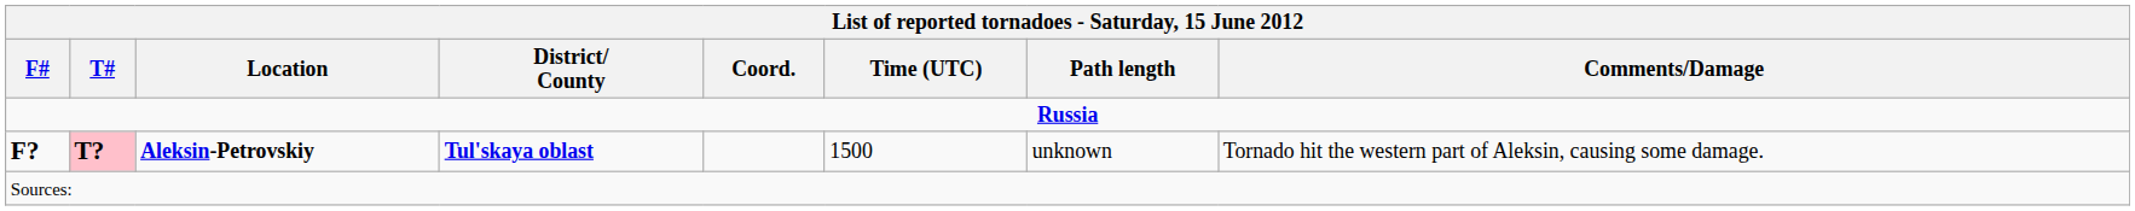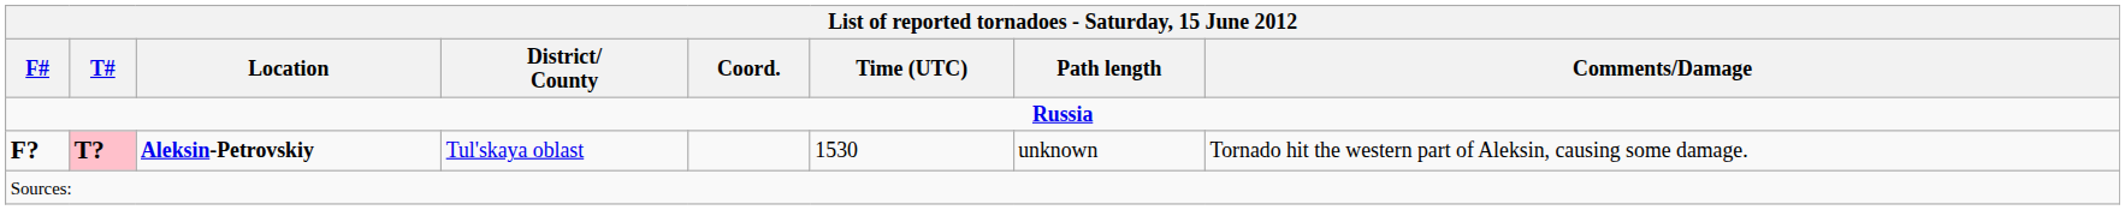F? | District/ County: bold -> normal
F? | Time (UTC): 1500 -> 1530
